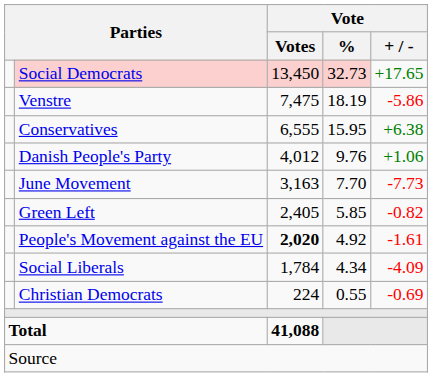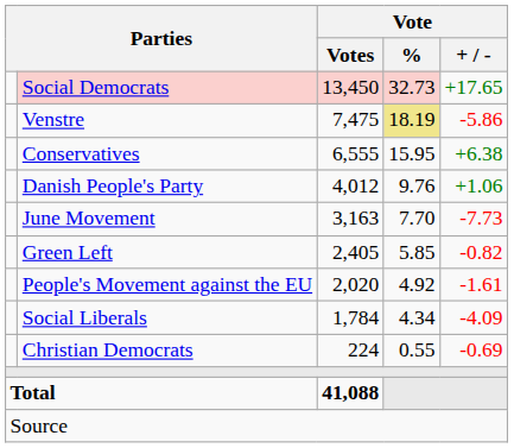Venstre | Vote / %: no background -> khaki background
People's Movement against the EU | Vote / Votes: bold -> normal
